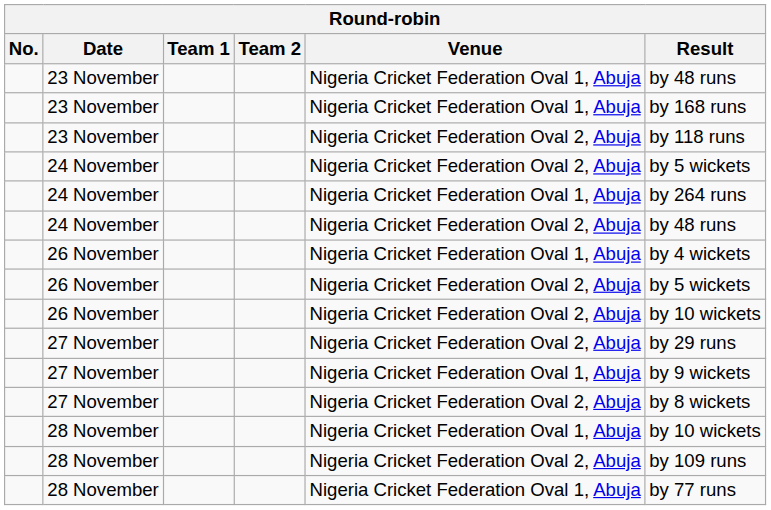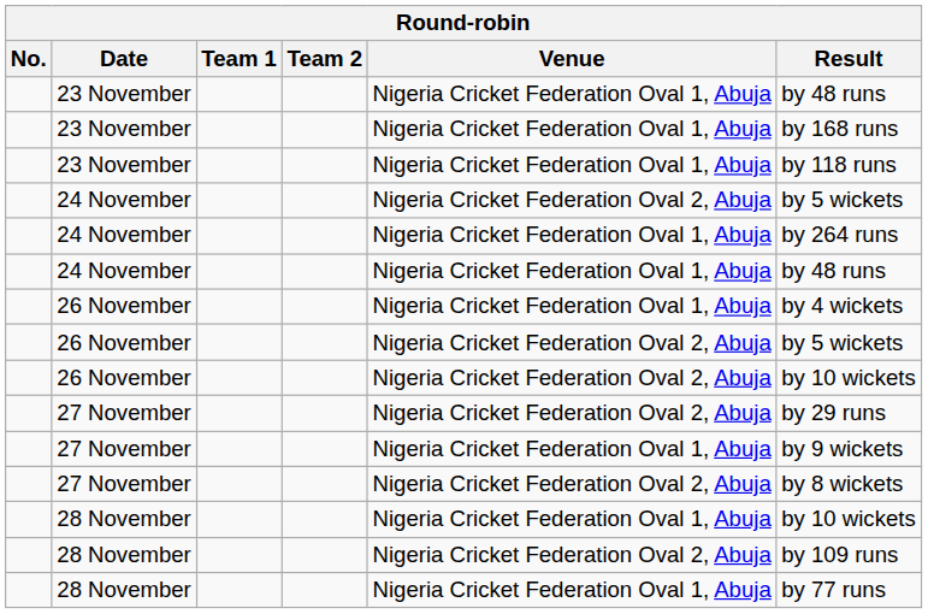row 5 | Venue: Nigeria Cricket Federation Oval 2, Abuja -> Nigeria Cricket Federation Oval 1, Abuja
row 8 | Venue: Nigeria Cricket Federation Oval 2, Abuja -> Nigeria Cricket Federation Oval 1, Abuja
